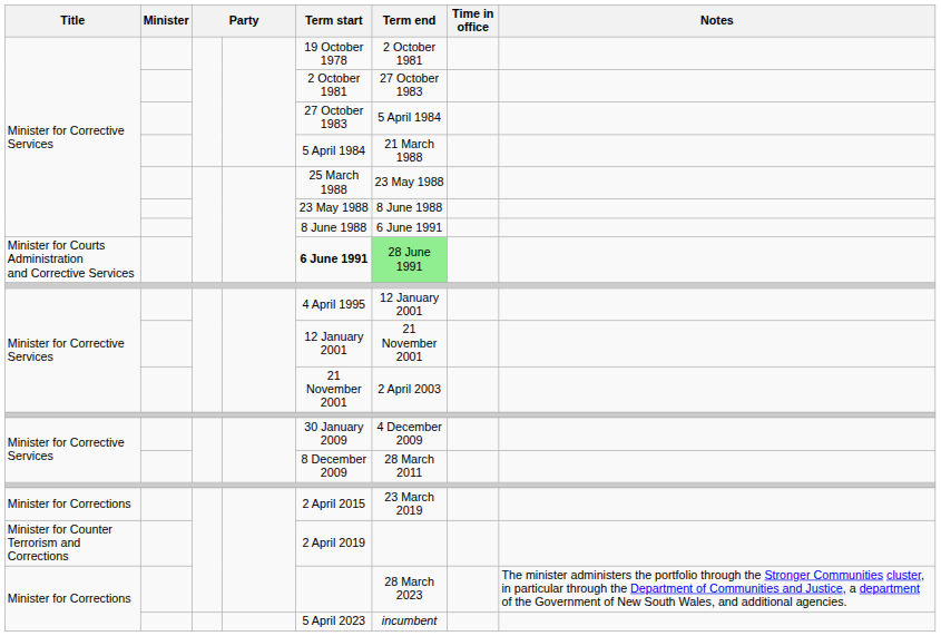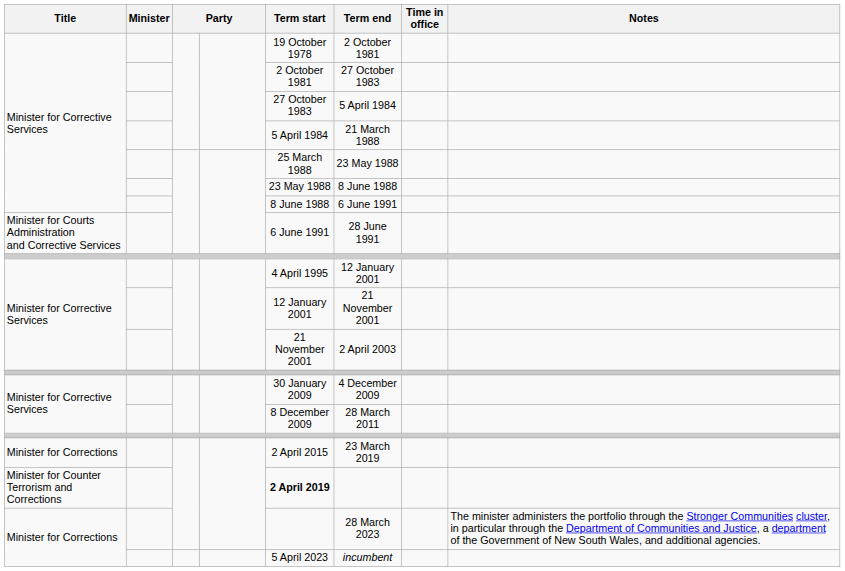Minister for Courts Administration and Corrective Services | Term start: bold -> normal
Minister for Courts Administration and Corrective Services | Term end: lightgreen background -> no background
Minister for Counter Terrorism and Corrections | Term start: normal -> bold
